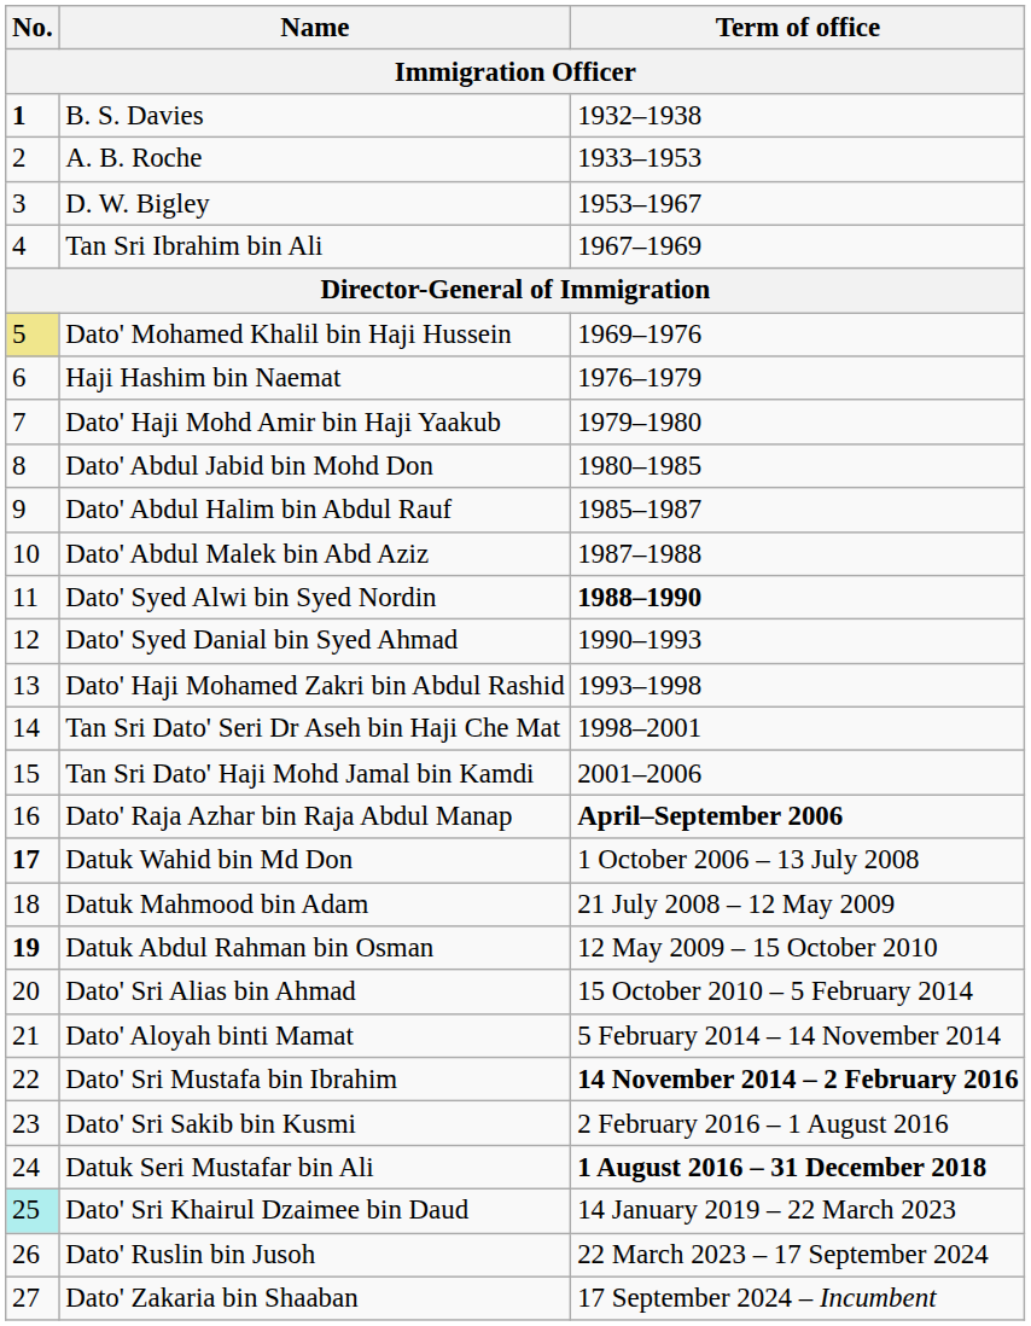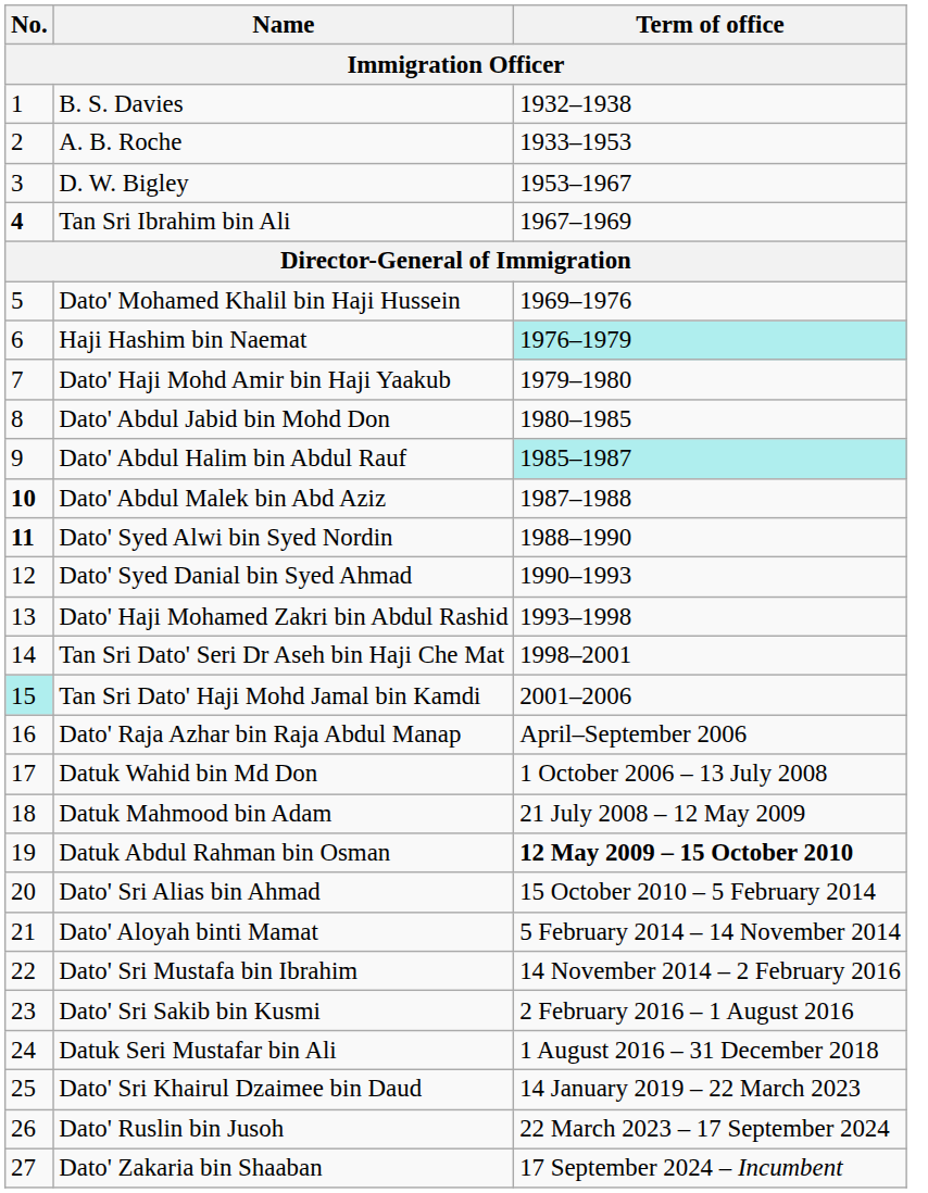B. S. Davies | No.: bold -> normal
Tan Sri Ibrahim bin Ali | No.: normal -> bold
Dato' Mohamed Khalil bin Haji Hussein | No.: khaki background -> no background
Haji Hashim bin Naemat | Term of office: no background -> paleturquoise background
Dato' Abdul Halim bin Abdul Rauf | Term of office: no background -> paleturquoise background
Dato' Abdul Malek bin Abd Aziz | No.: normal -> bold
Dato' Syed Alwi bin Syed Nordin | No.: normal -> bold
Dato' Syed Alwi bin Syed Nordin | Term of office: bold -> normal
Tan Sri Dato' Haji Mohd Jamal bin Kamdi | No.: no background -> paleturquoise background
Dato' Raja Azhar bin Raja Abdul Manap | Term of office: bold -> normal
Datuk Wahid bin Md Don | No.: bold -> normal
Datuk Abdul Rahman bin Osman | No.: bold -> normal
Datuk Abdul Rahman bin Osman | Term of office: normal -> bold
Dato' Sri Mustafa bin Ibrahim | Term of office: bold -> normal
Datuk Seri Mustafar bin Ali | Term of office: bold -> normal
Dato' Sri Khairul Dzaimee bin Daud | No.: paleturquoise background -> no background
